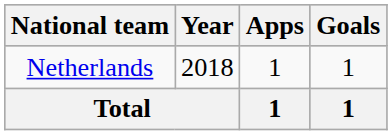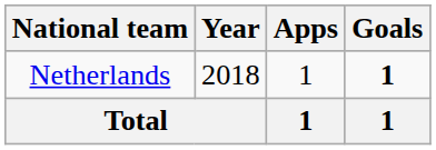Netherlands | Goals: normal -> bold
